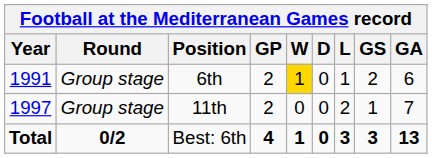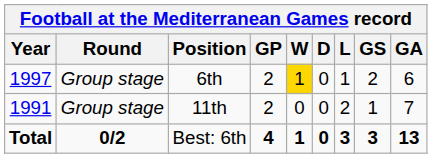6th | Year: 1991 -> 1997
11th | Year: 1997 -> 1991
